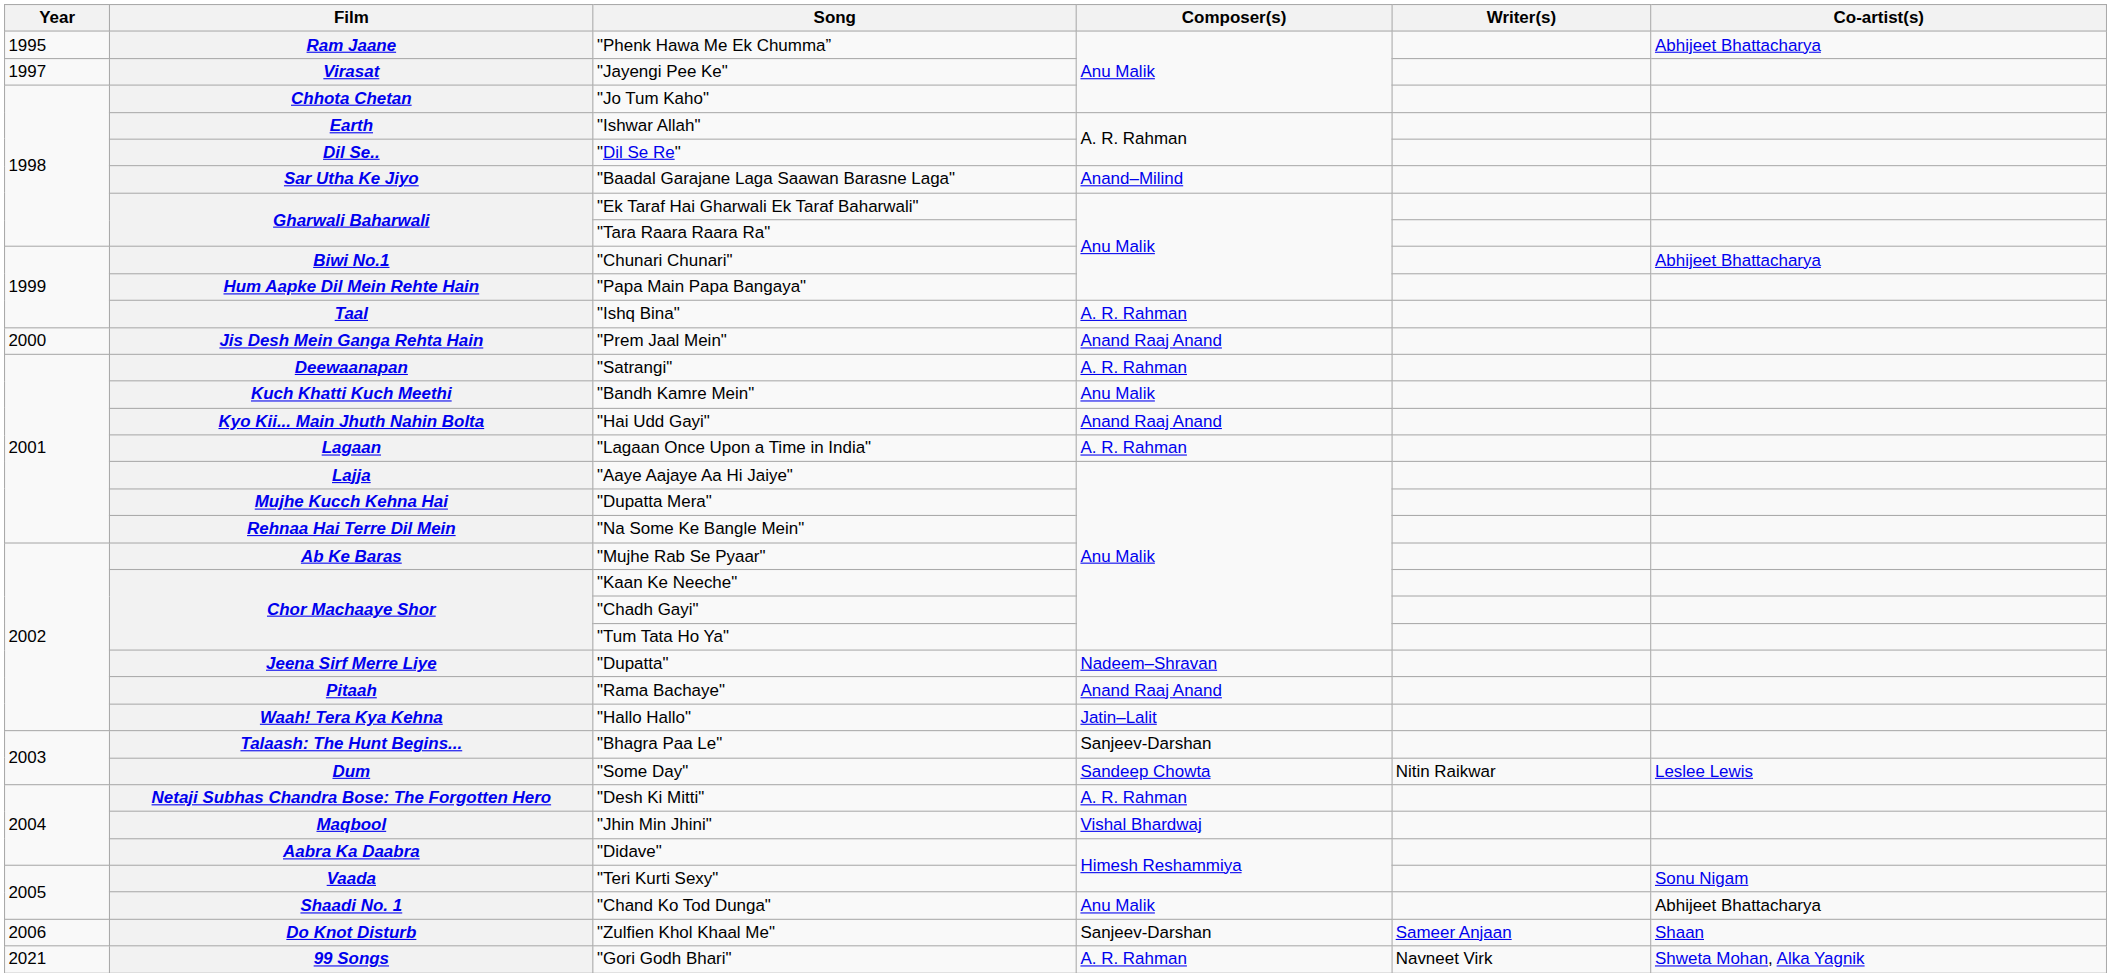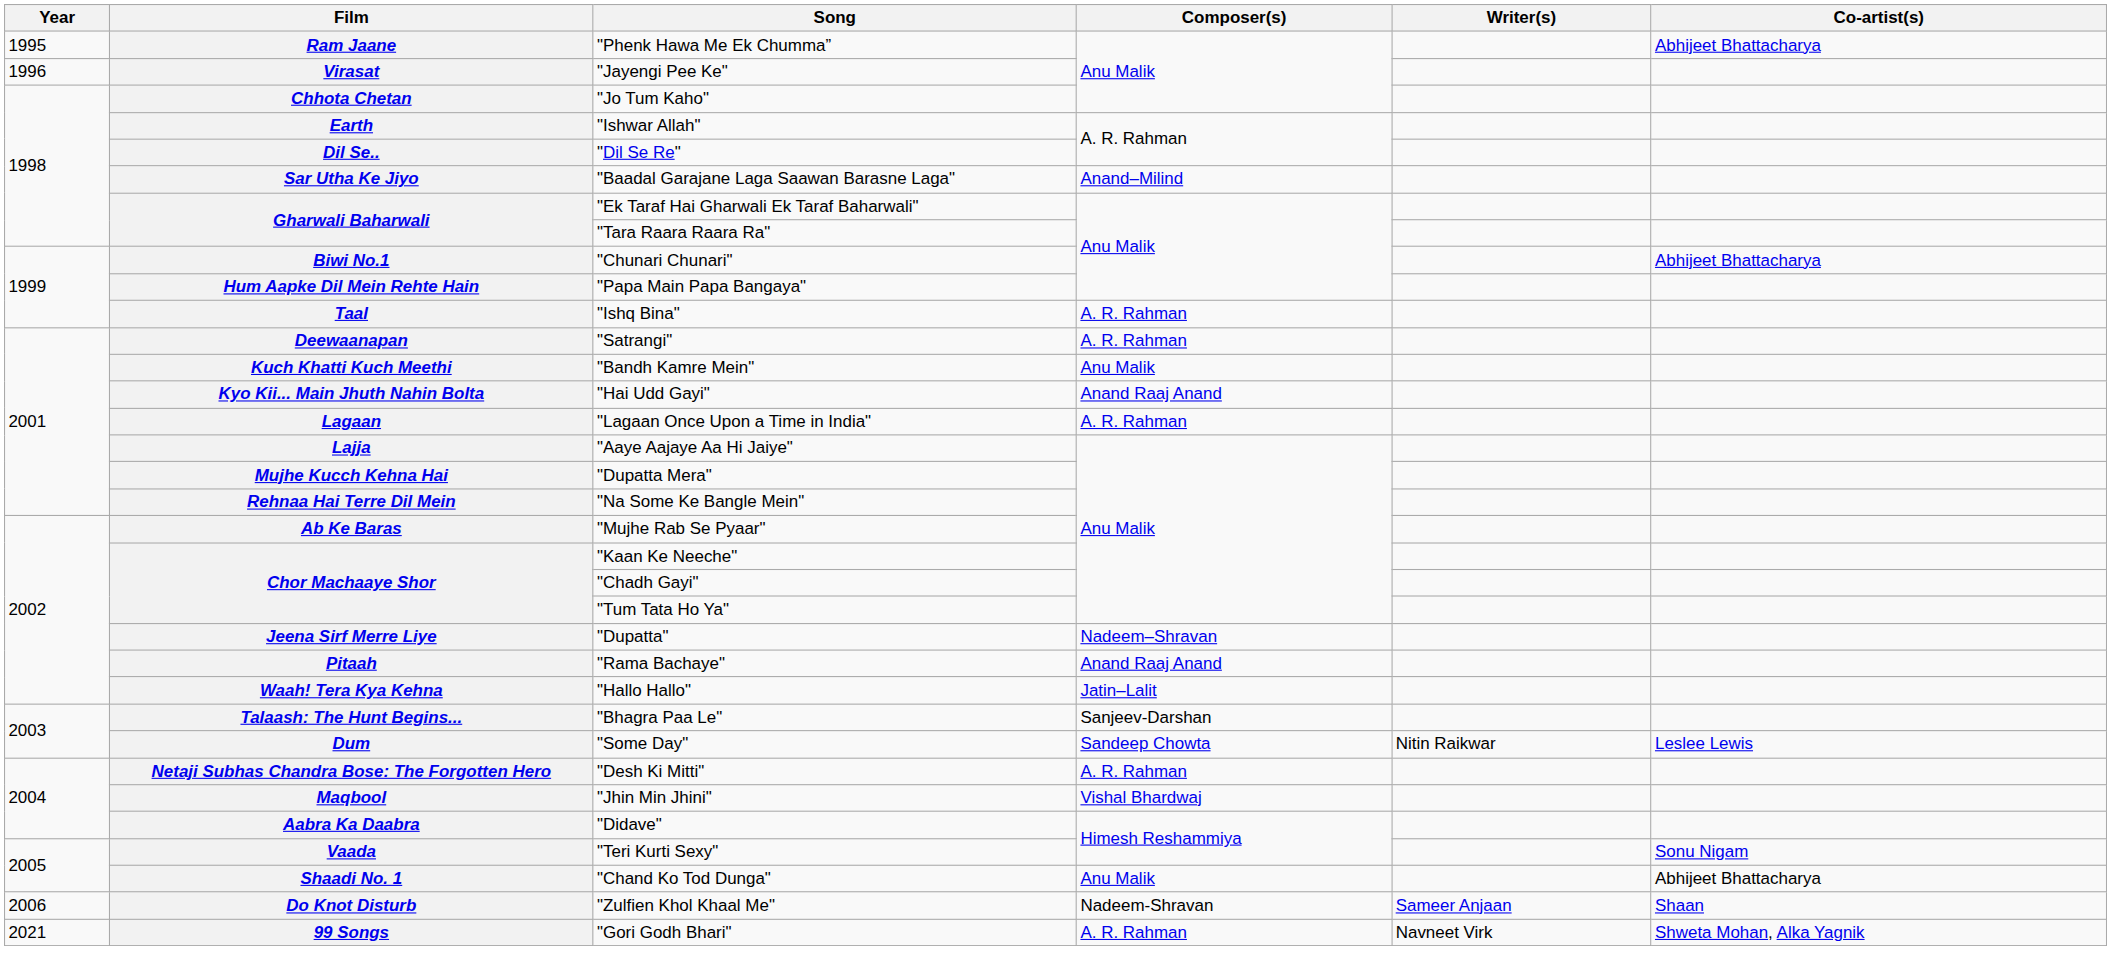"Jayengi Pee Ke" | Year: 1997 -> 1996
- row: 2000 | Jis Desh Mein Ganga Rehta Hain | "Prem Jaal Mein" | Anand Raaj Anand
"Zulfien Khol Khaal Me" | Composer(s): Sanjeev-Darshan -> Nadeem-Shravan
